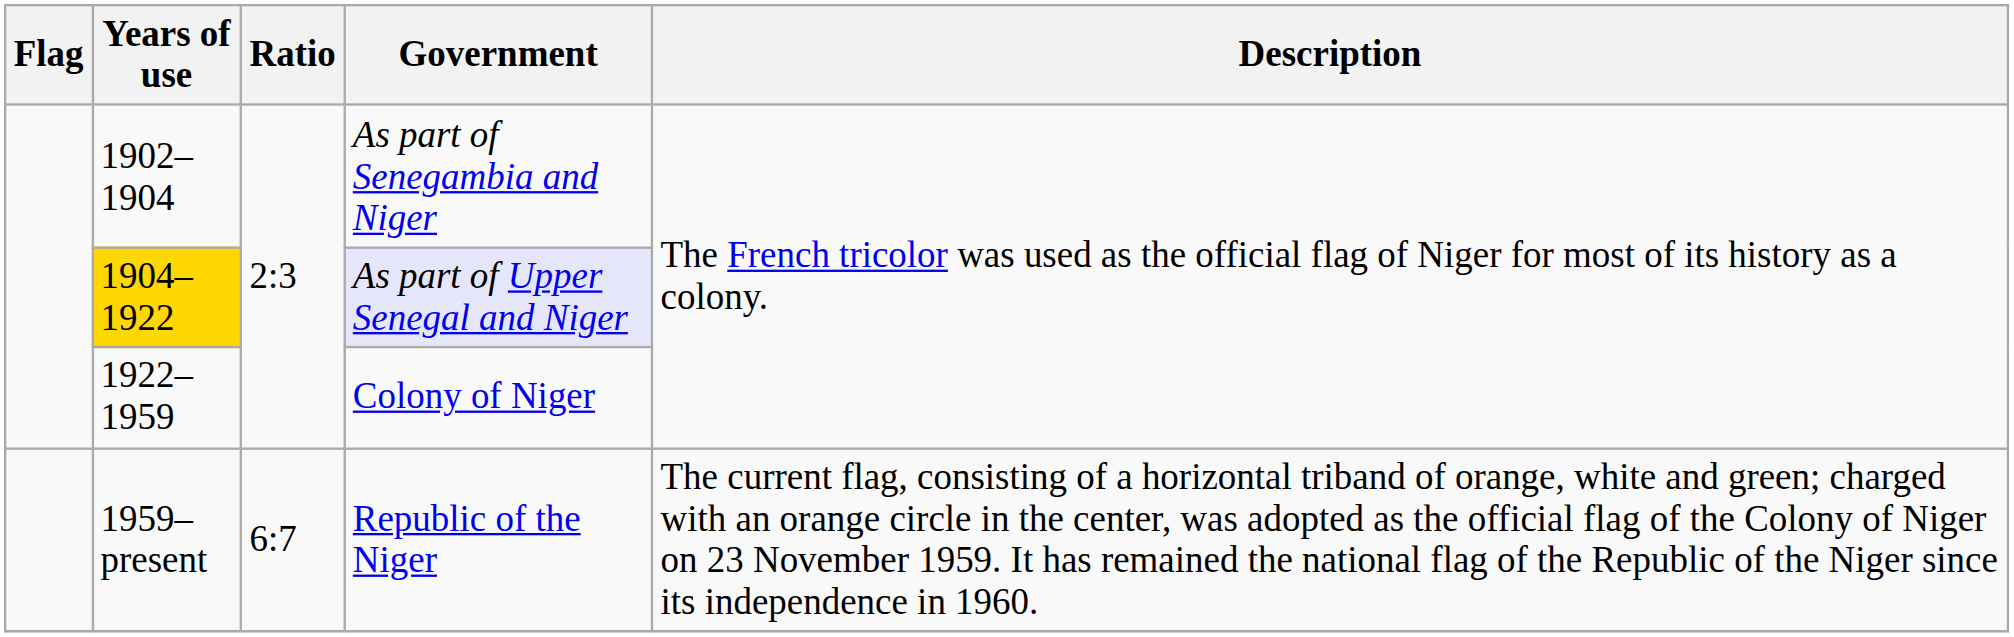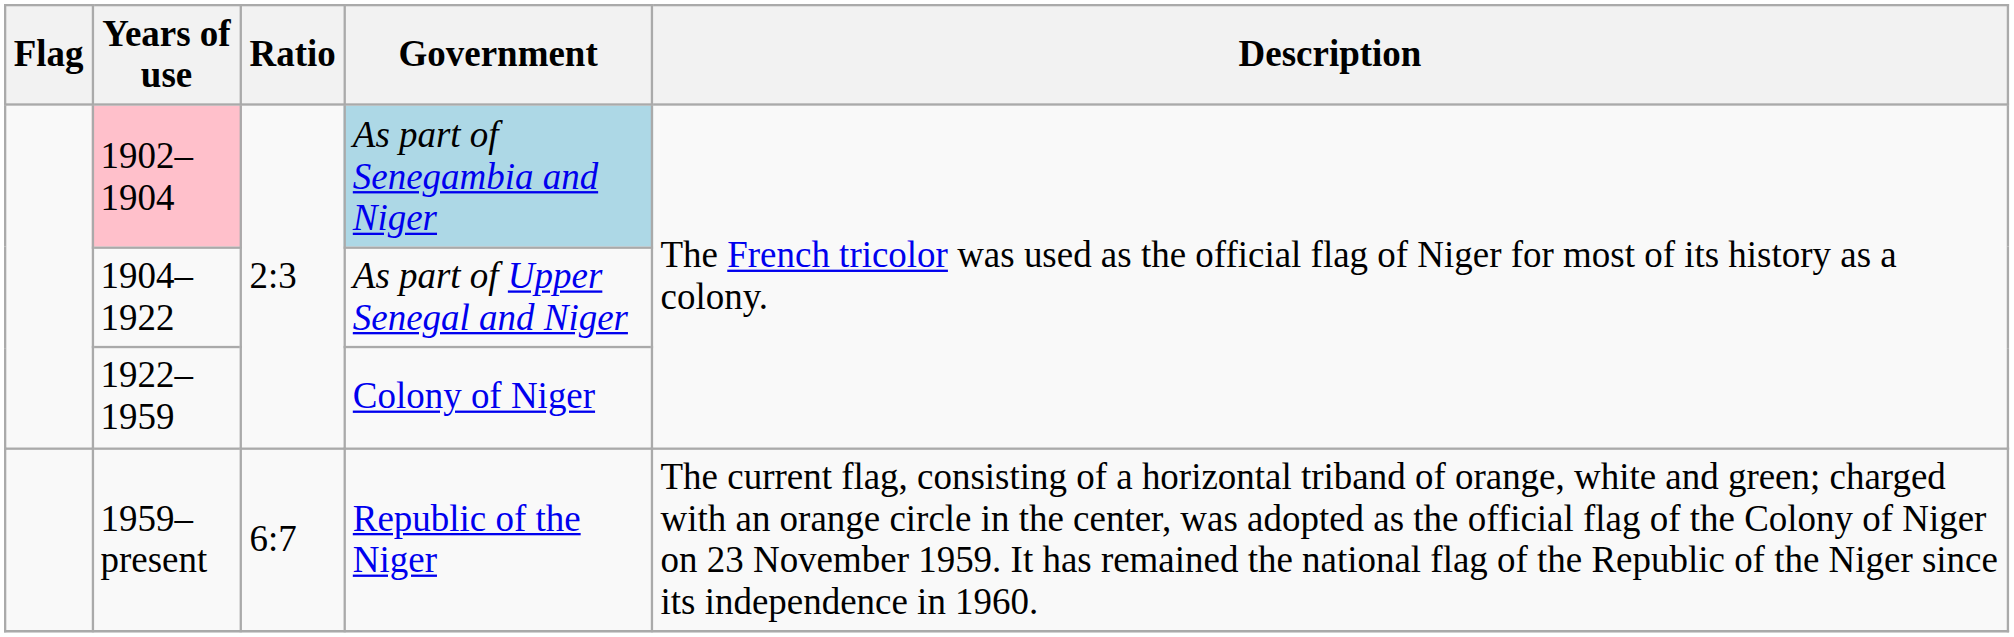1902–1904 | Years of use: no background -> pink background
1902–1904 | Government: no background -> lightblue background
1904–1922 | Years of use: gold background -> no background
1904–1922 | Government: lavender background -> no background
